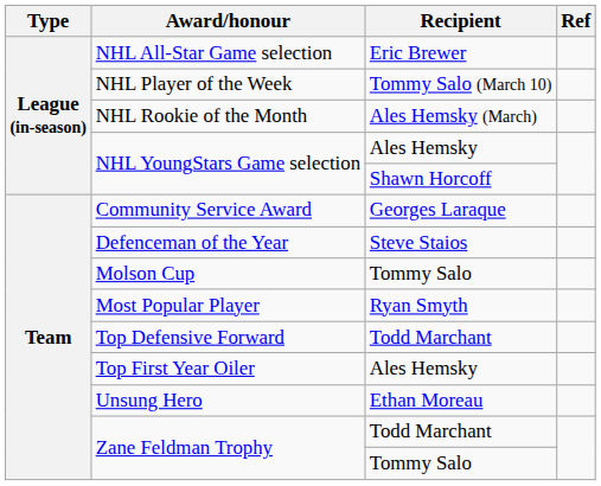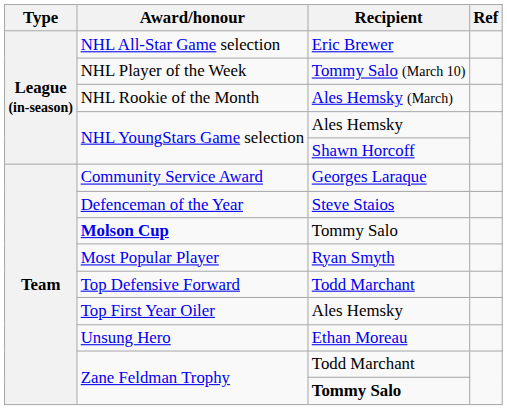Molson Cup | Award/honour: normal -> bold
Zane Feldman Trophy / Tommy Salo | Recipient: normal -> bold
